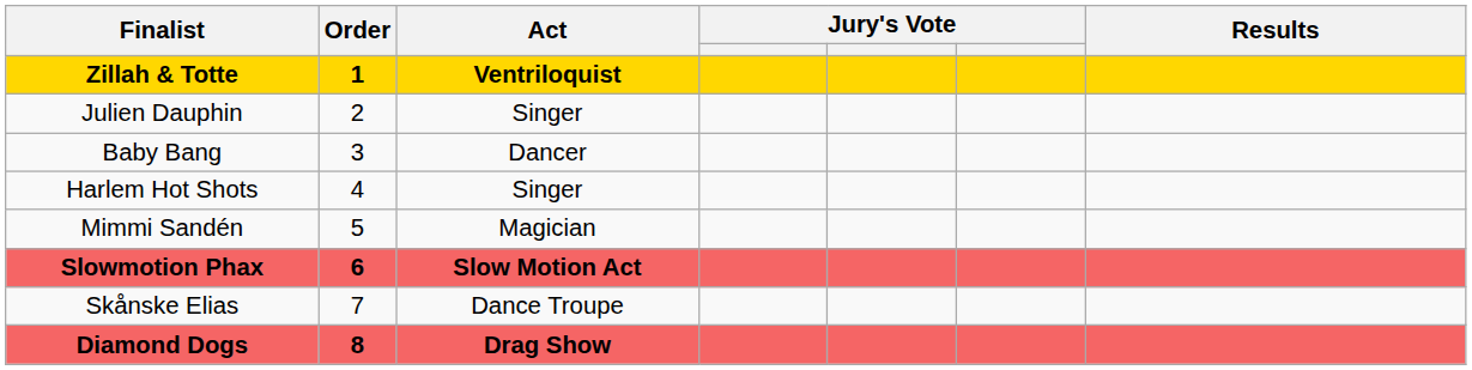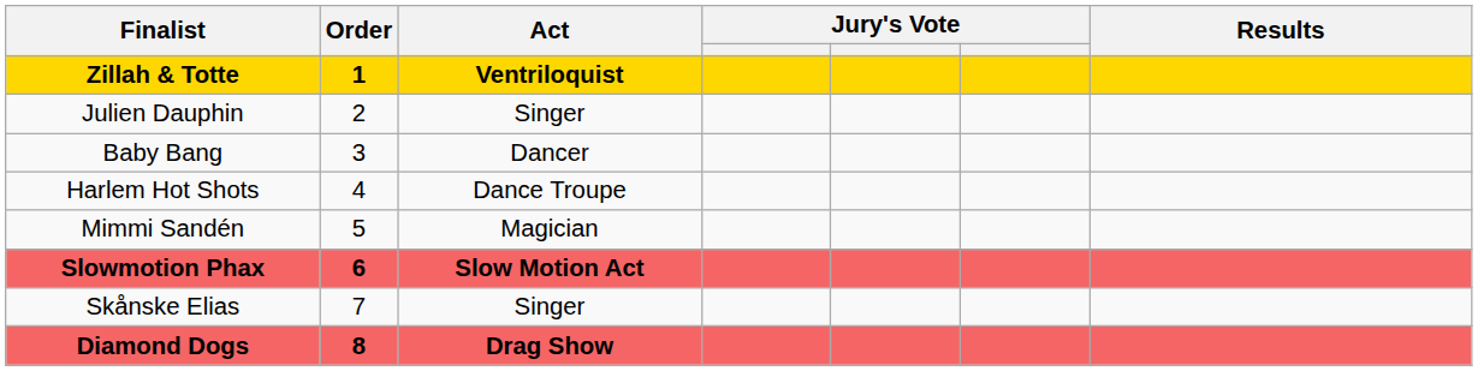Harlem Hot Shots | Act: Singer -> Dance Troupe
Skånske Elias | Act: Dance Troupe -> Singer
